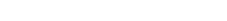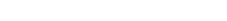row 1 | column 1: normal -> bold
